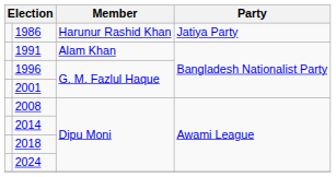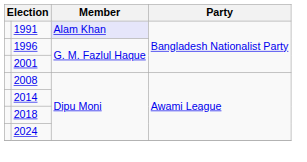- row: 1986 | Harunur Rashid Khan | Jatiya Party
1991 | Member: no background -> lavender background
